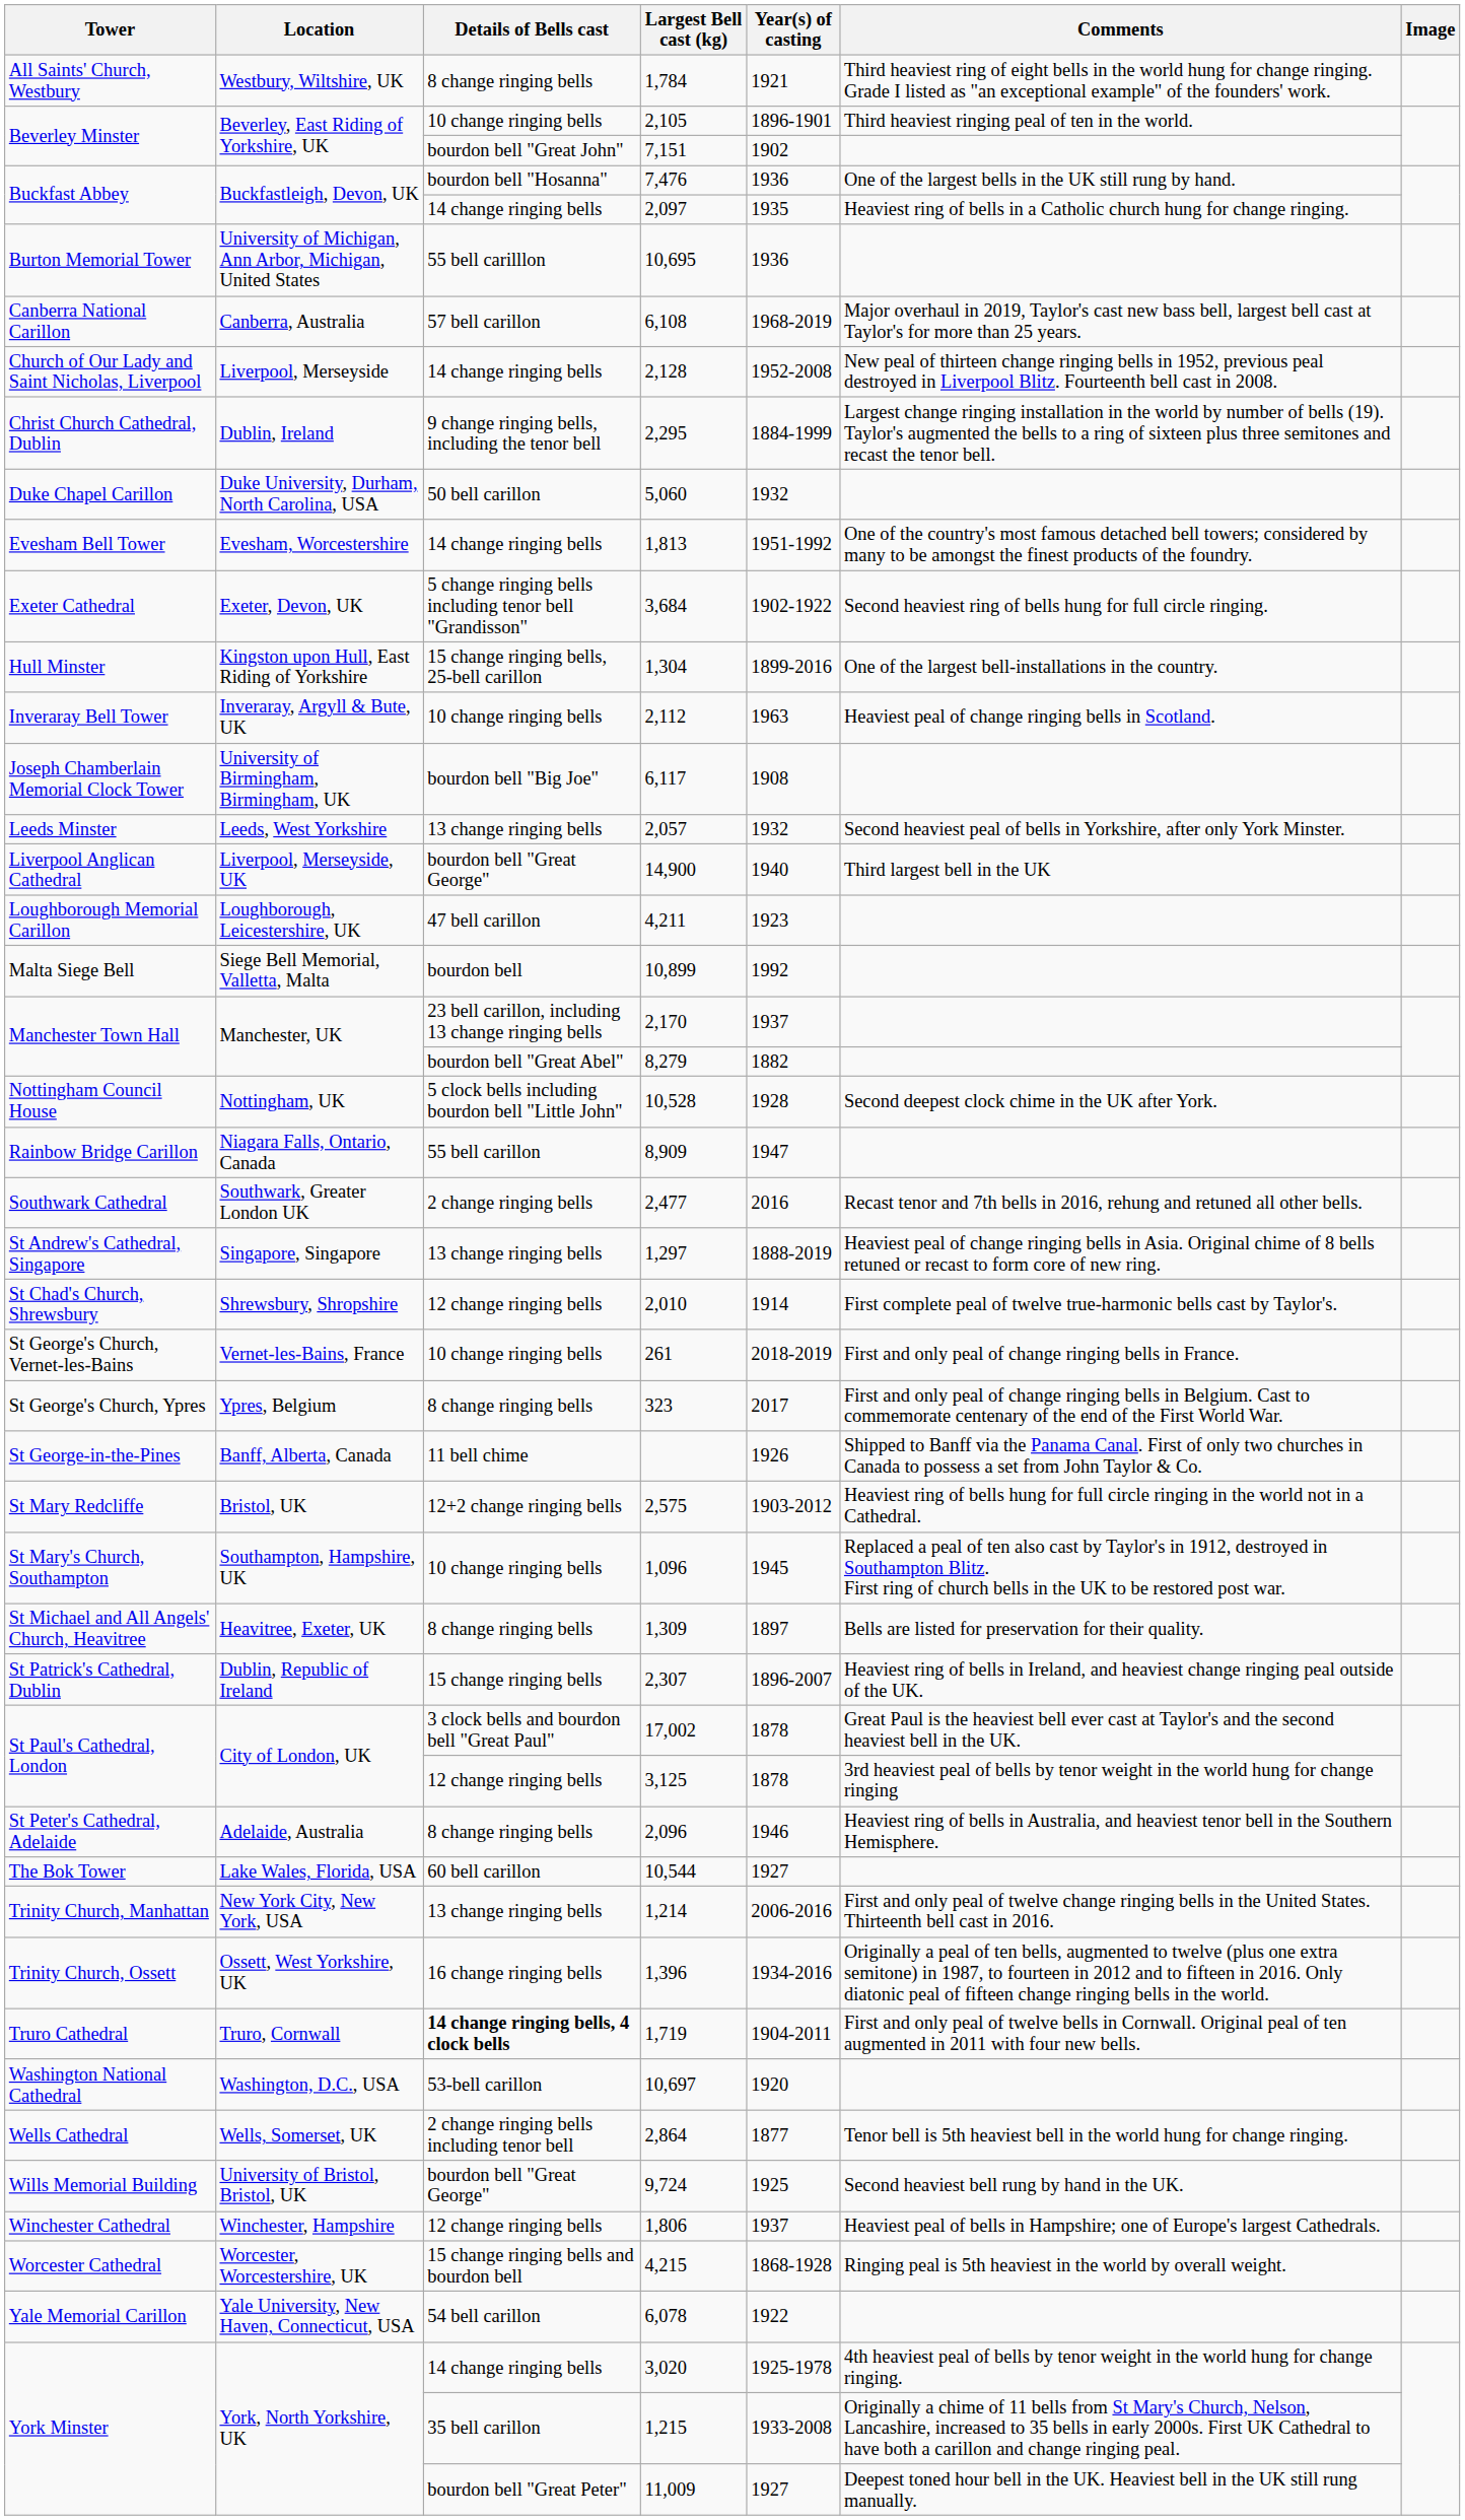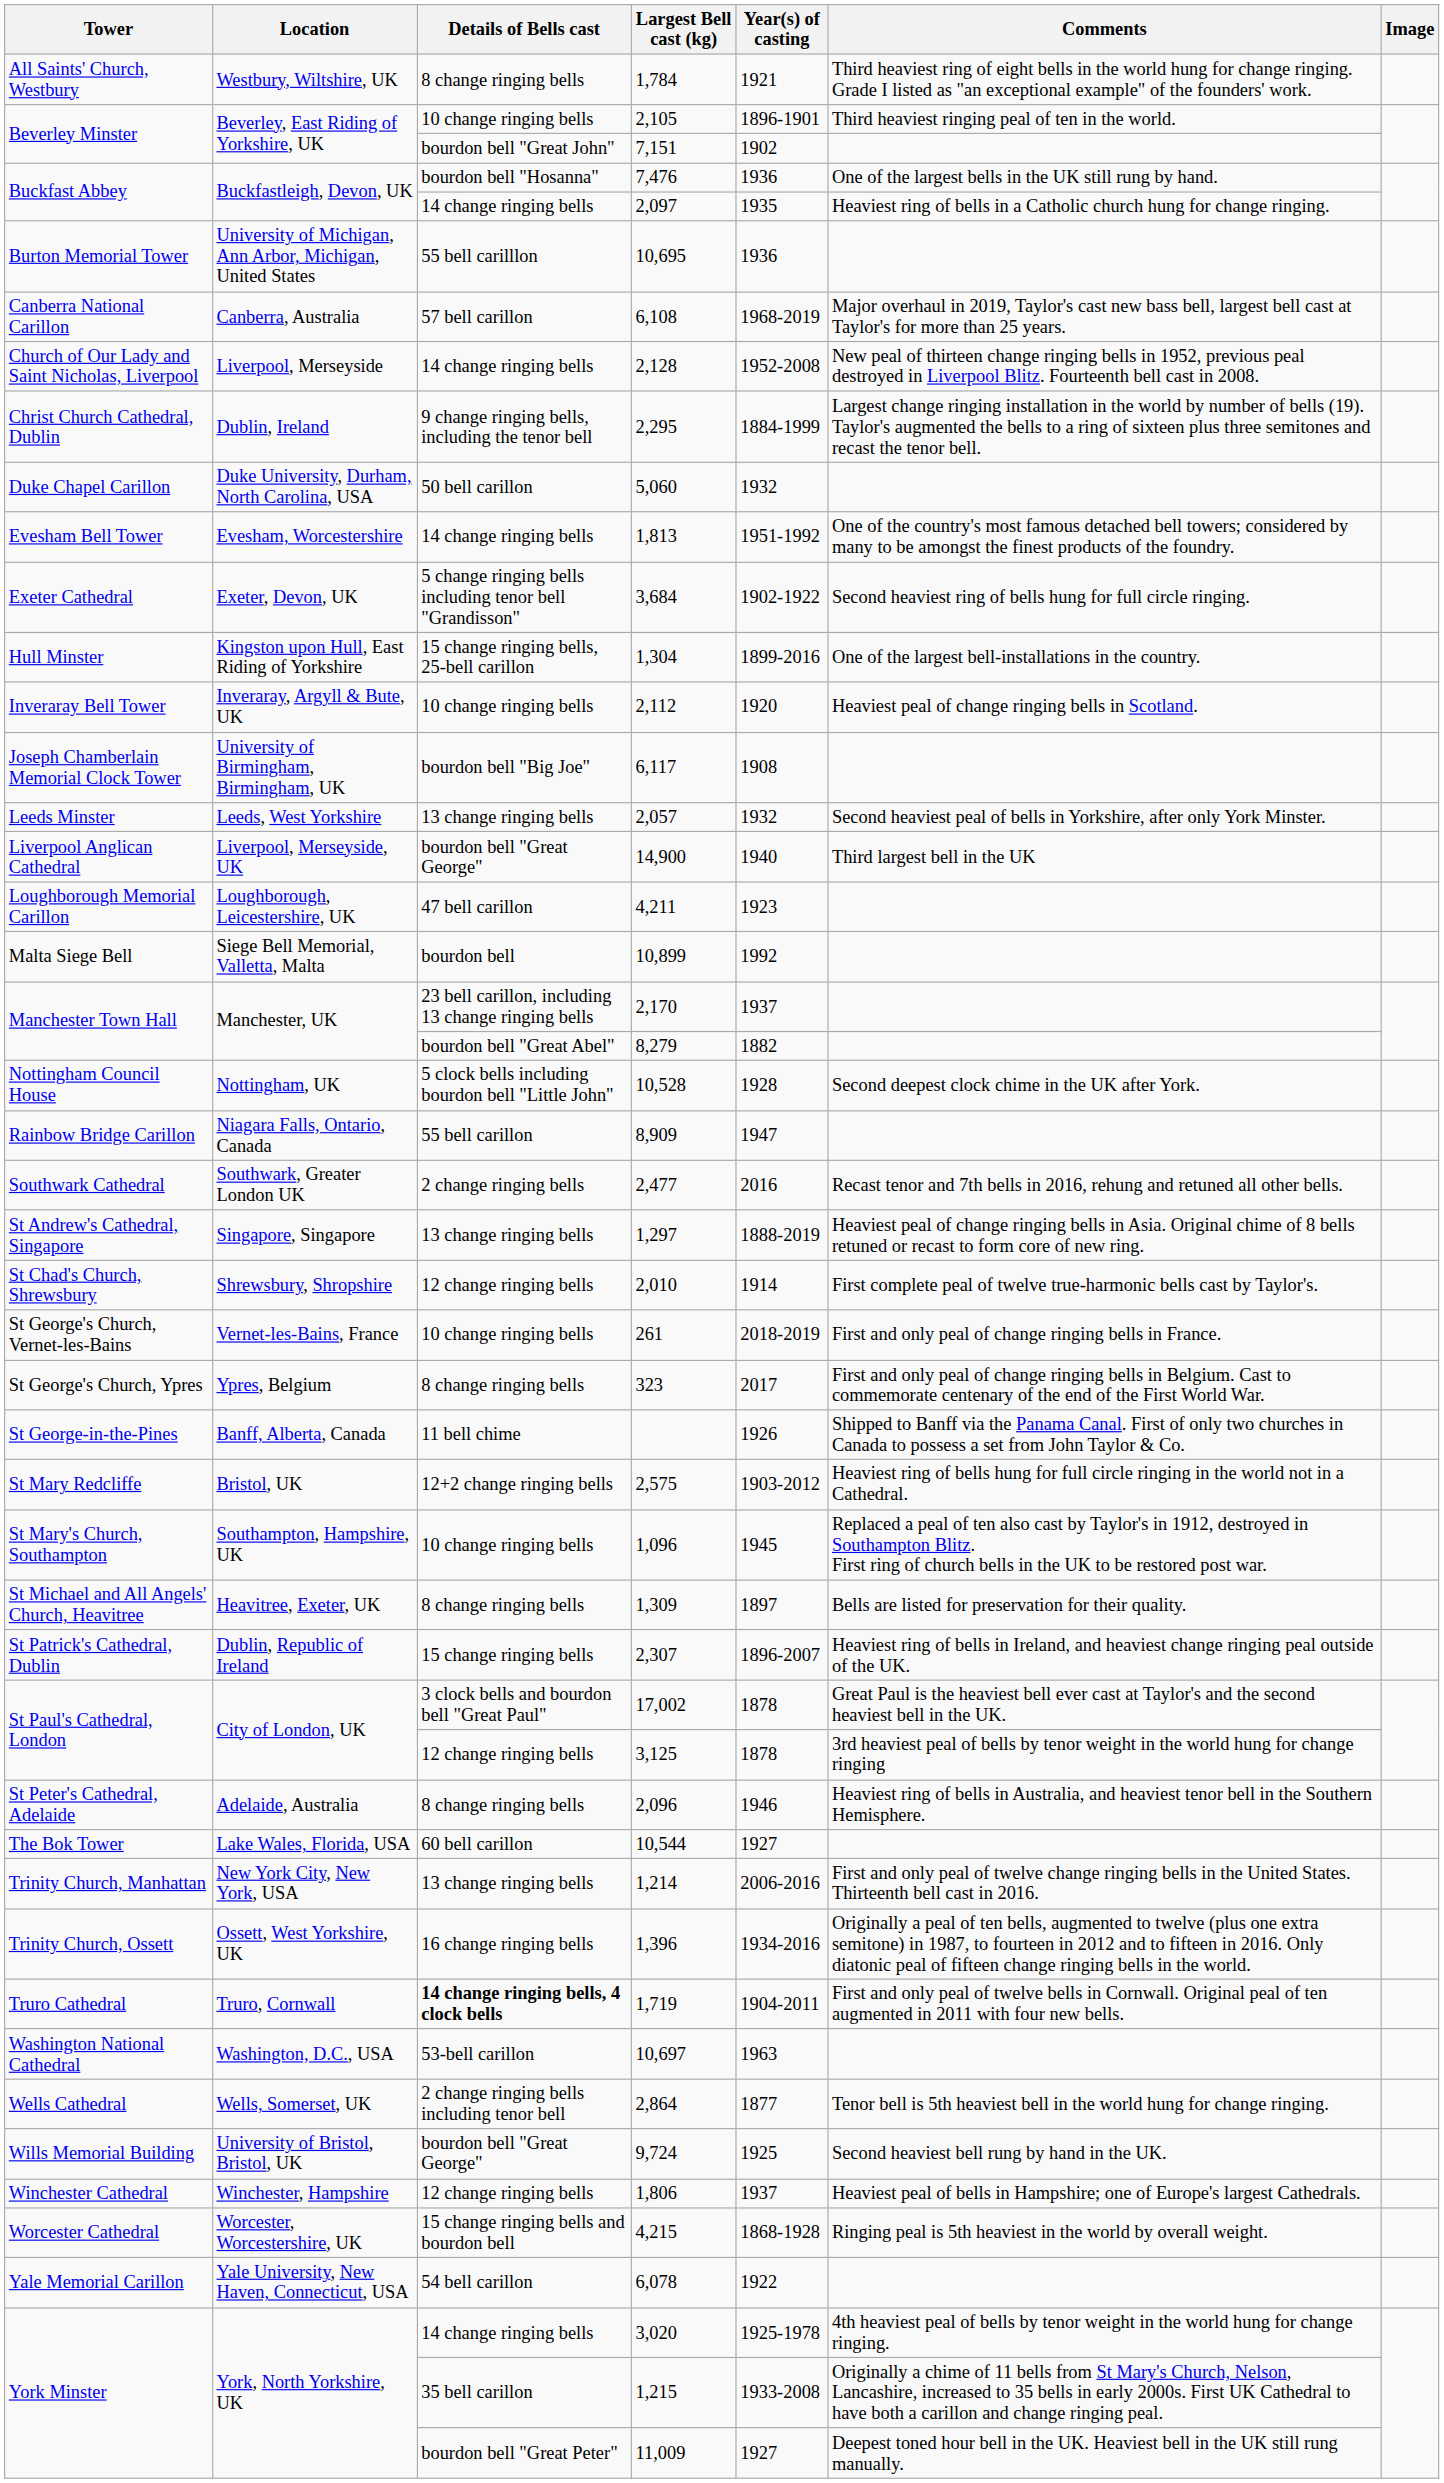2,112 | Year(s) of casting: 1963 -> 1920
10,697 | Year(s) of casting: 1920 -> 1963
